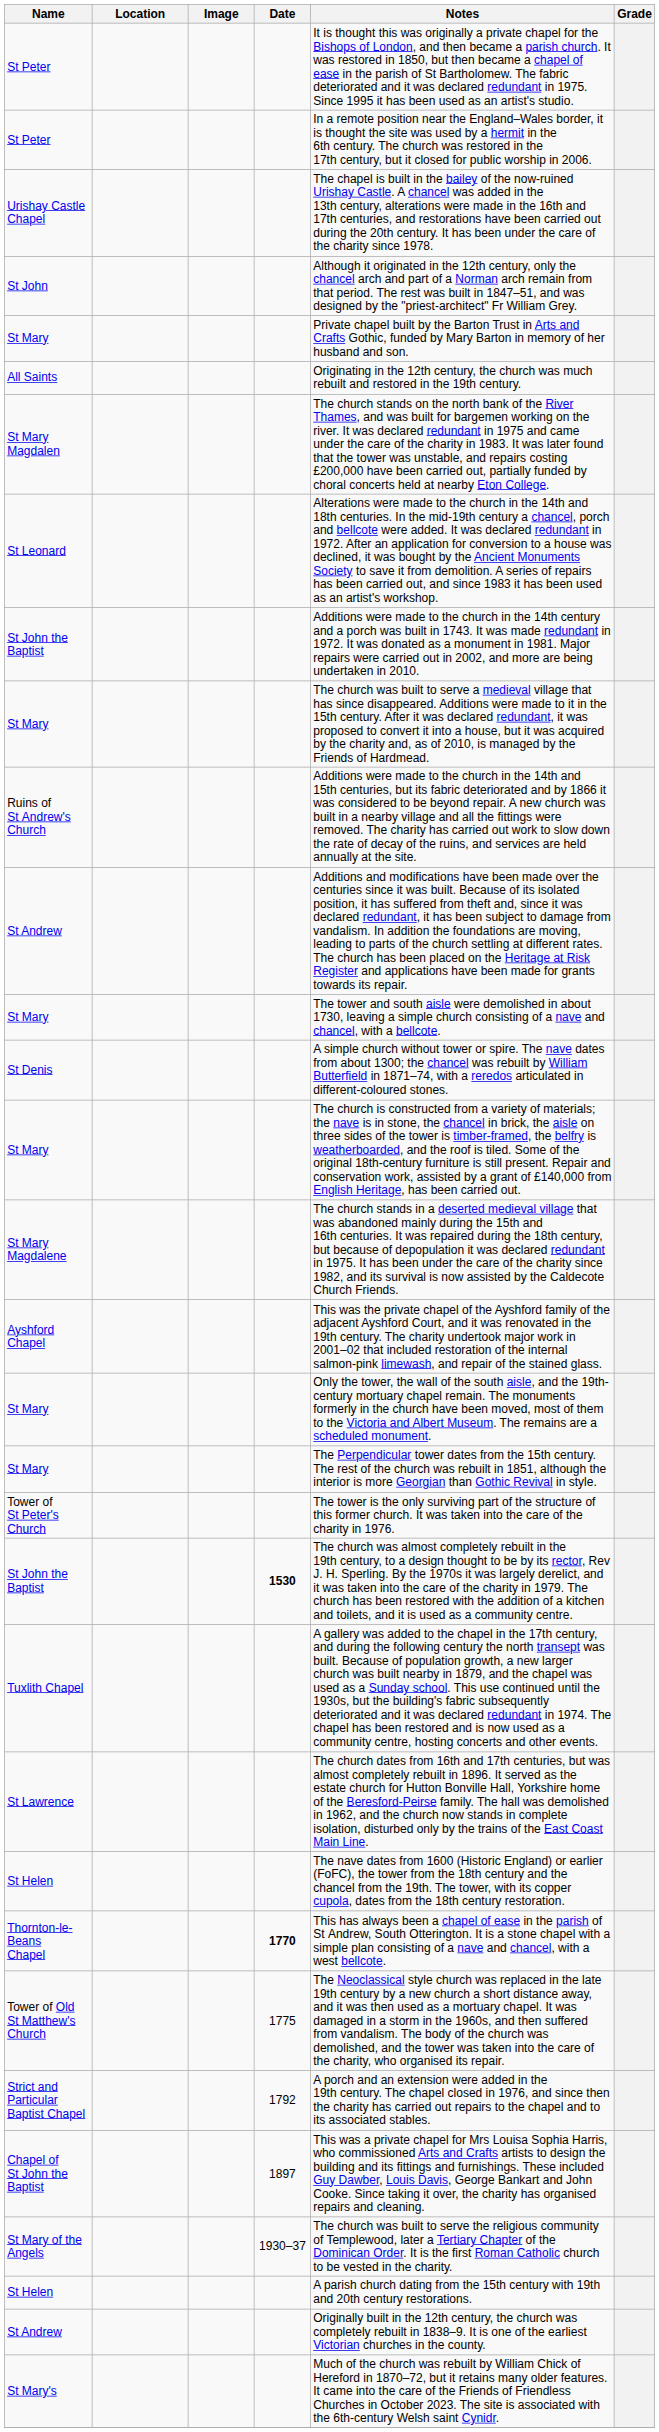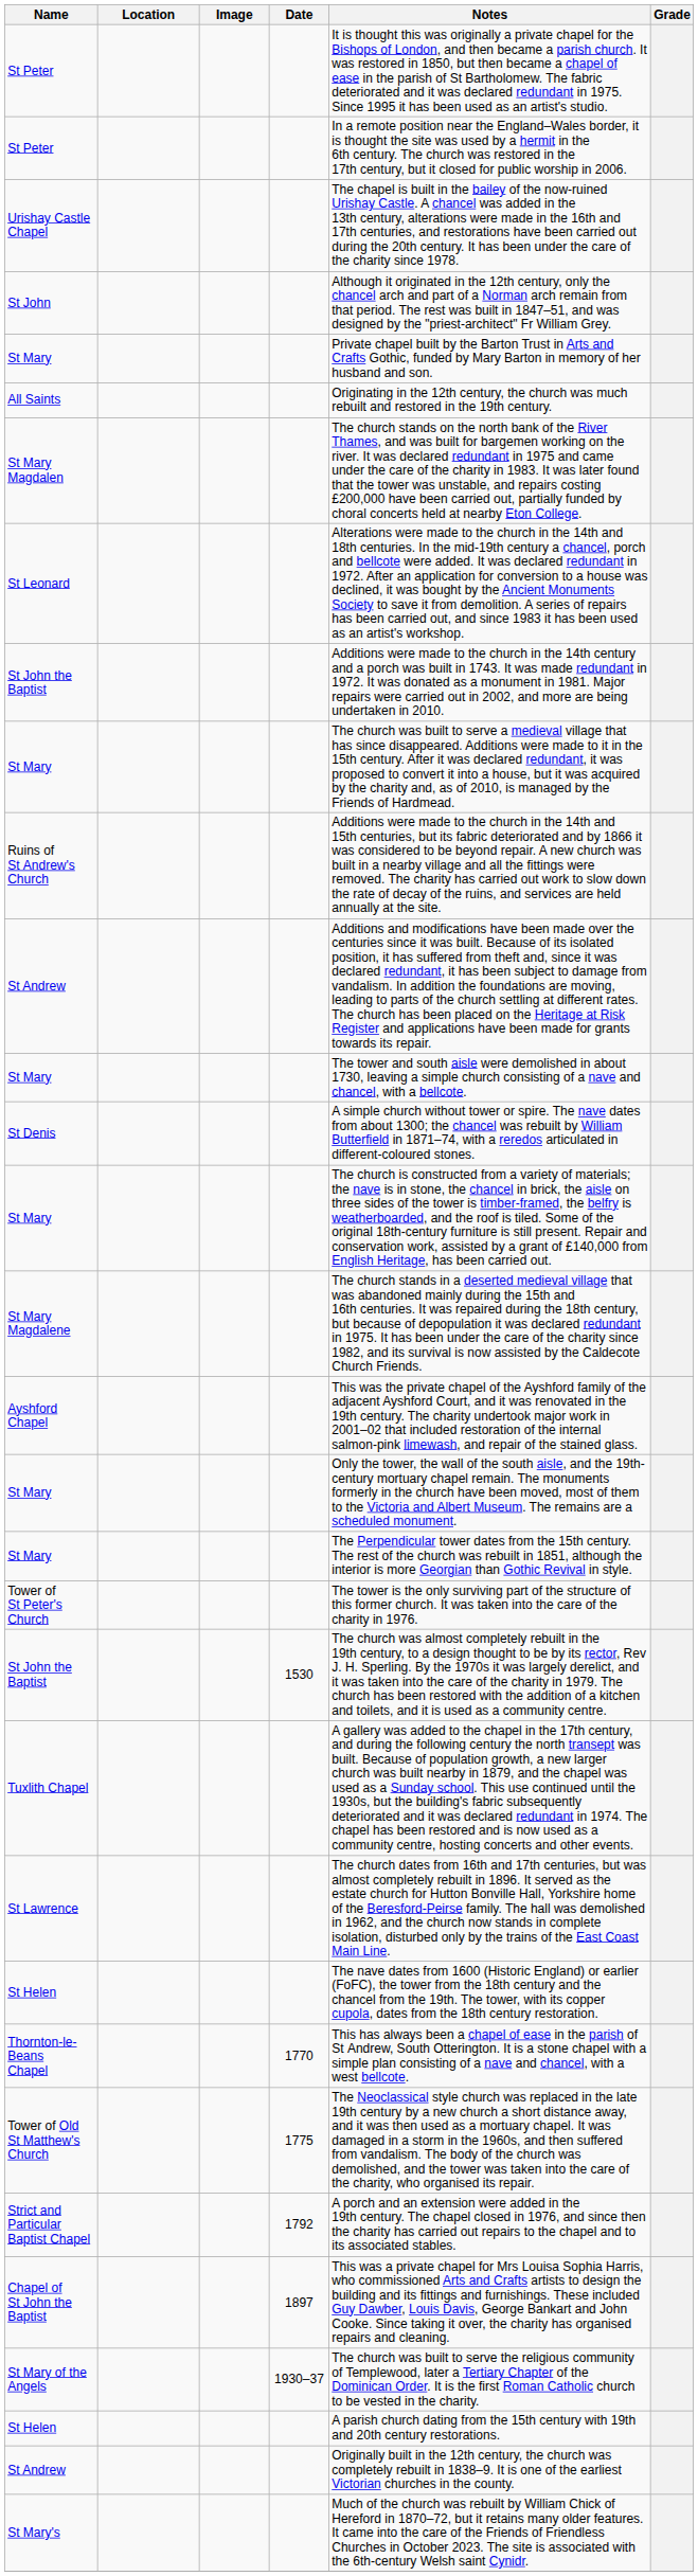St John the Baptist / 1530 | Date: bold -> normal
Thornton-le-Beans Chapel | Date: bold -> normal
